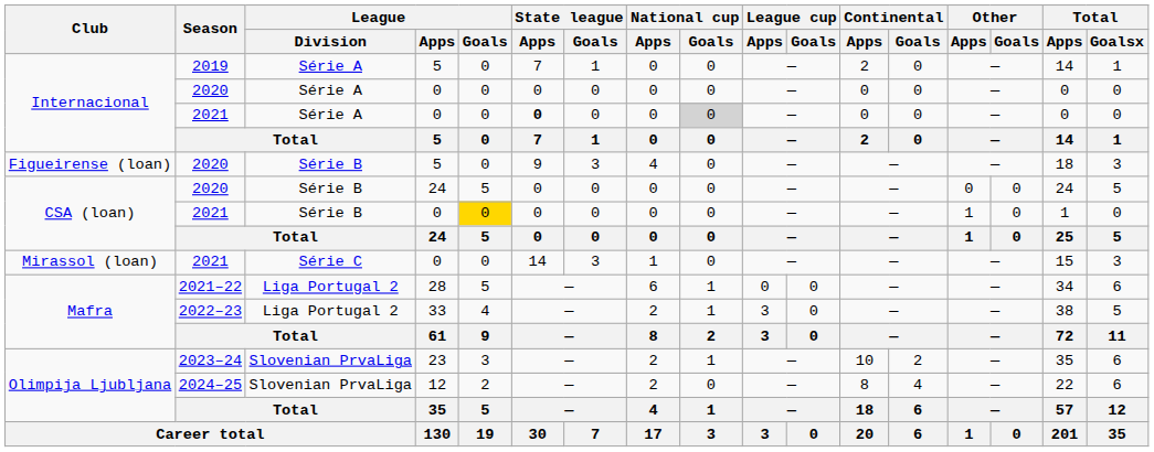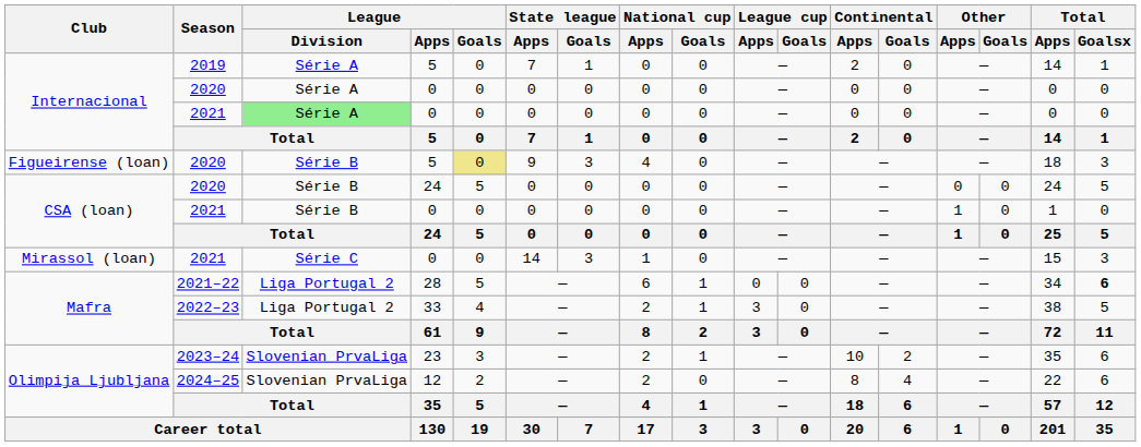Internacional / 2021 | League / Division: no background -> lightgreen background
Internacional / 2021 | State league / Apps: bold -> normal
Internacional / 2021 | National cup / Goals: lightgrey background -> no background
Figueirense (loan) / 2020 | League / Goals: no background -> khaki background
CSA (loan) / 2021 | League / Goals: gold background -> no background
2021–22 | Total / Goalsx: normal -> bold
